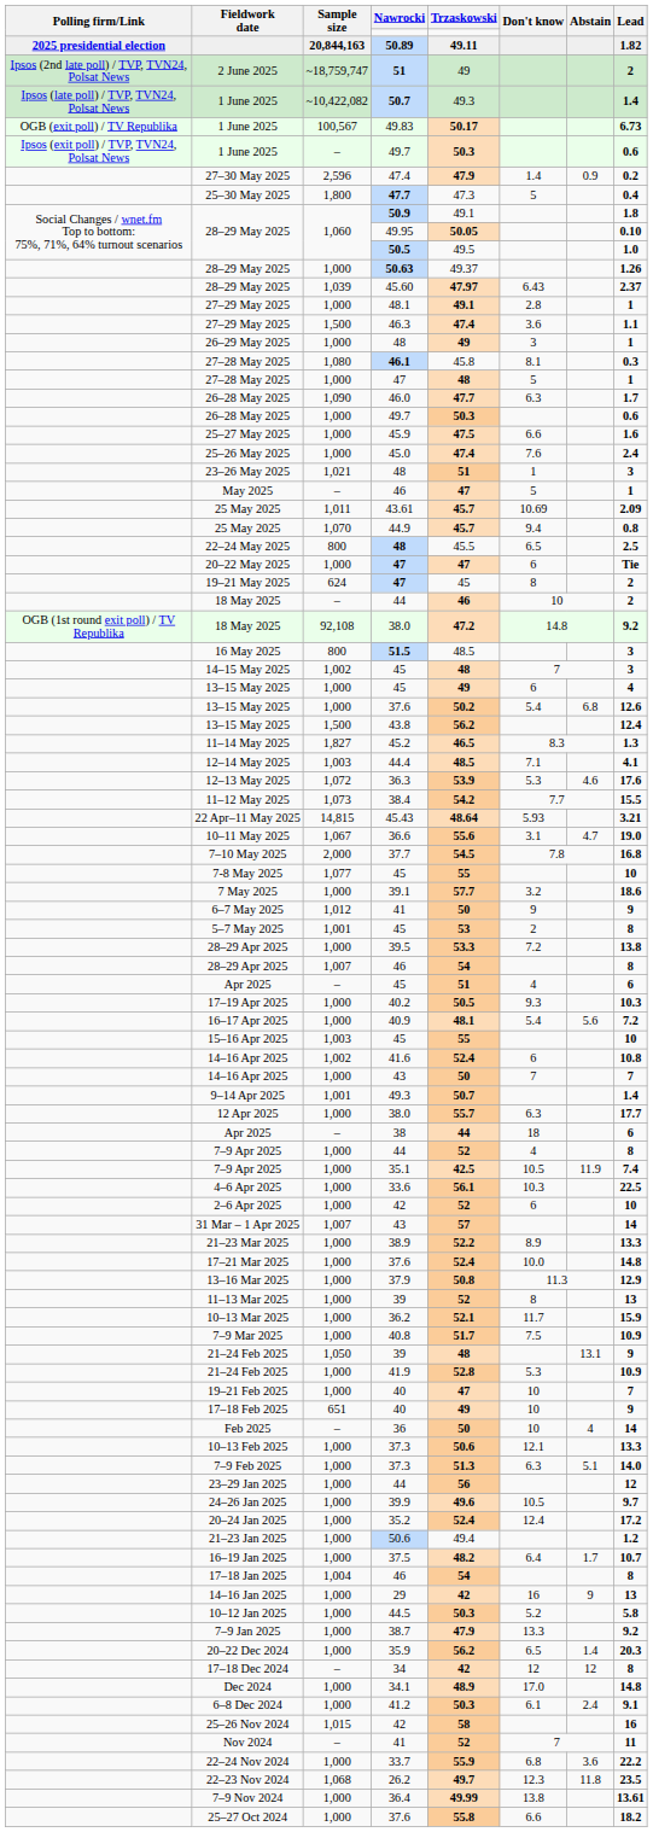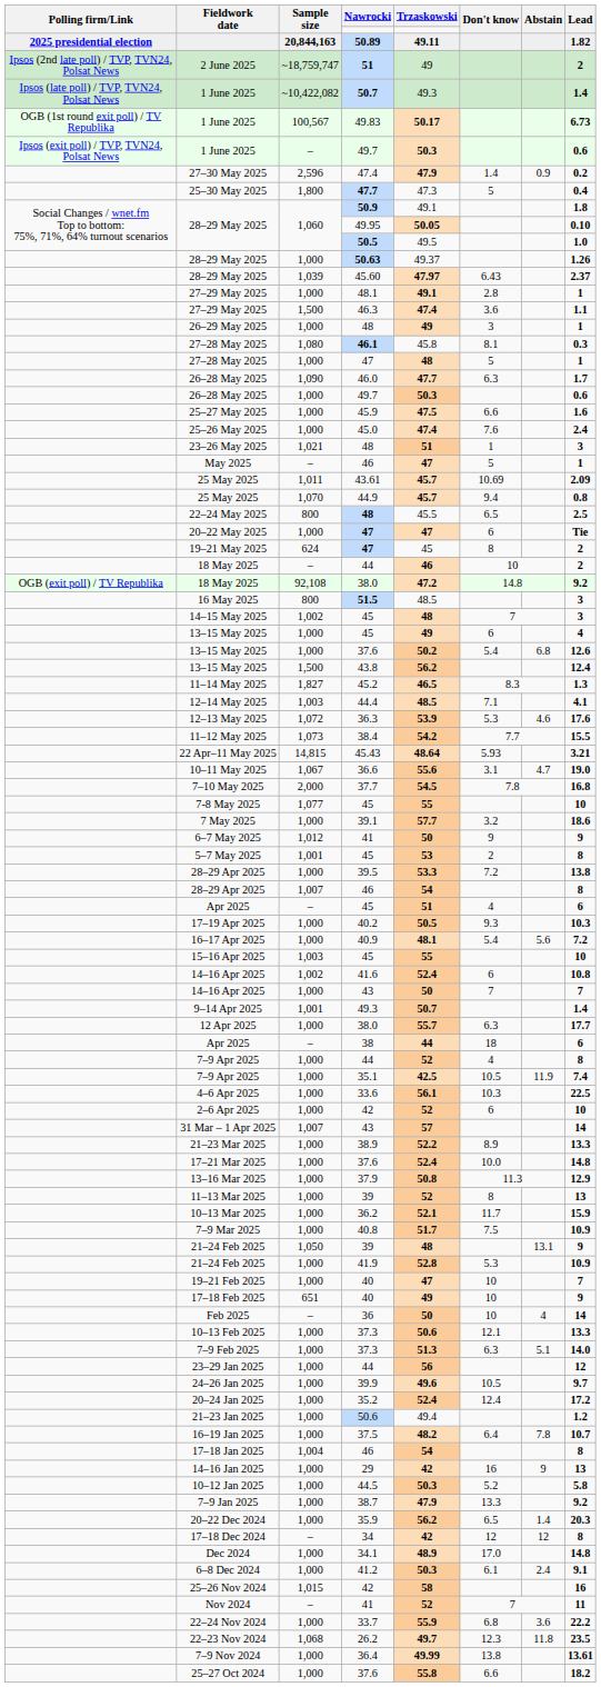1 June 2025 / 49.83 | Polling firm/Link: OGB (exit poll) / TV Republika -> OGB (1st round exit poll) / TV Republika
18 May 2025 / 38.0 | Polling firm/Link: OGB (1st round exit poll) / TV Republika -> OGB (exit poll) / TV Republika
16–19 Jan 2025 | Abstain: 1.7 -> 7.8
